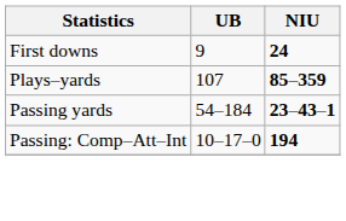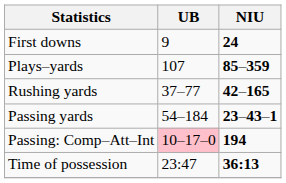+ row: Rushing yards | 37–77 | 42–165
Passing: Comp–Att–Int | UB: no background -> pink background
+ row: Time of possession | 23:47 | 36:13
